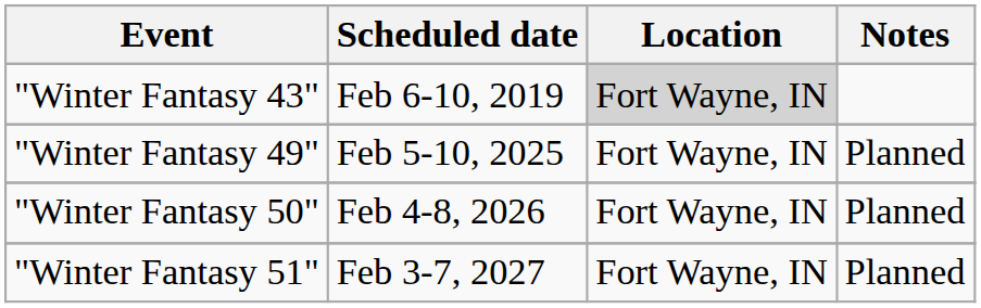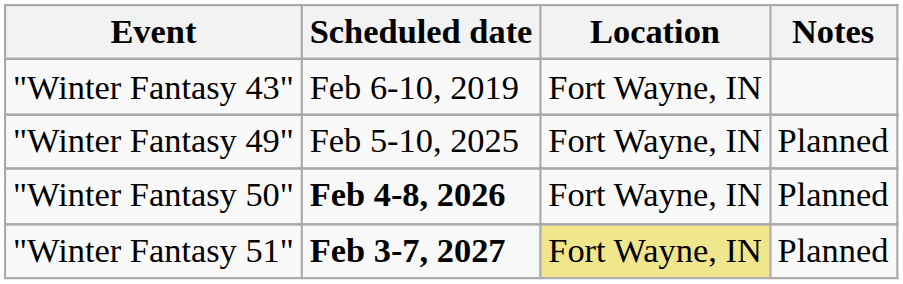"Winter Fantasy 43" | Location: lightgrey background -> no background
"Winter Fantasy 50" | Scheduled date: normal -> bold
"Winter Fantasy 51" | Scheduled date: normal -> bold
"Winter Fantasy 51" | Location: no background -> khaki background
